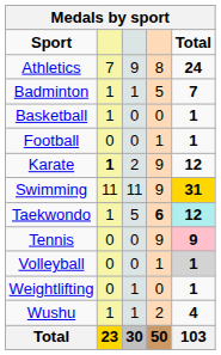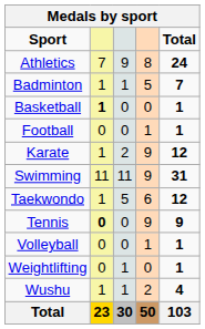Basketball | column 2: normal -> bold
Karate | column 2: bold -> normal
Swimming | Total: gold background -> no background
Taekwondo | column 4: bold -> normal
Taekwondo | Total: paleturquoise background -> no background
Tennis | column 2: normal -> bold
Tennis | Total: pink background -> no background
Volleyball | Total: lightgrey background -> no background
